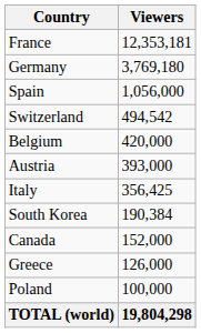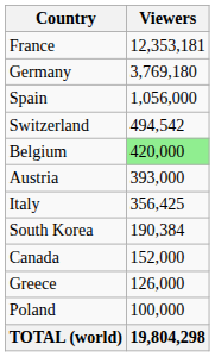Belgium | Viewers: no background -> lightgreen background
